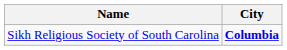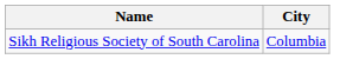Sikh Religious Society of South Carolina | City: bold -> normal
